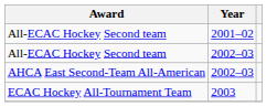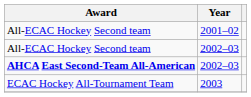row 4 | Award: normal -> bold
